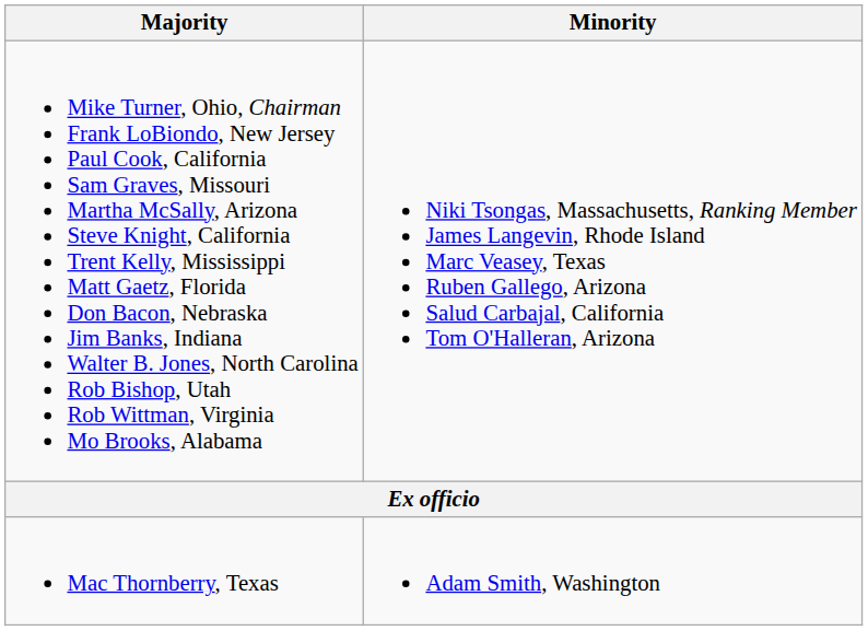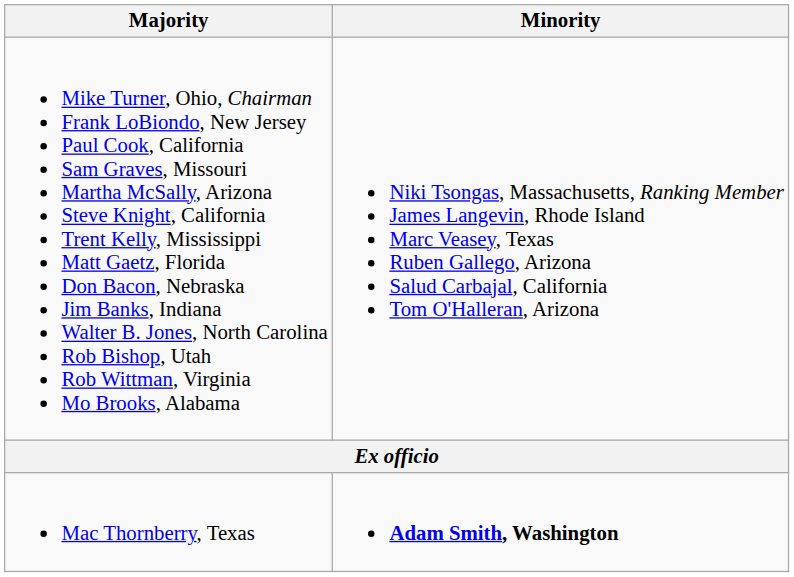Mac Thornberry, Texas | Minority: normal -> bold
